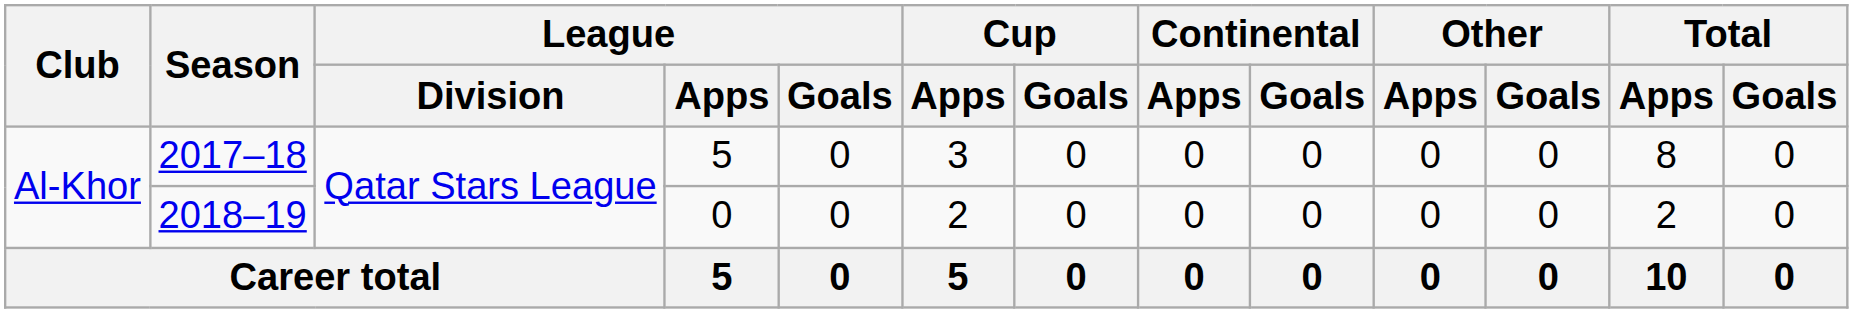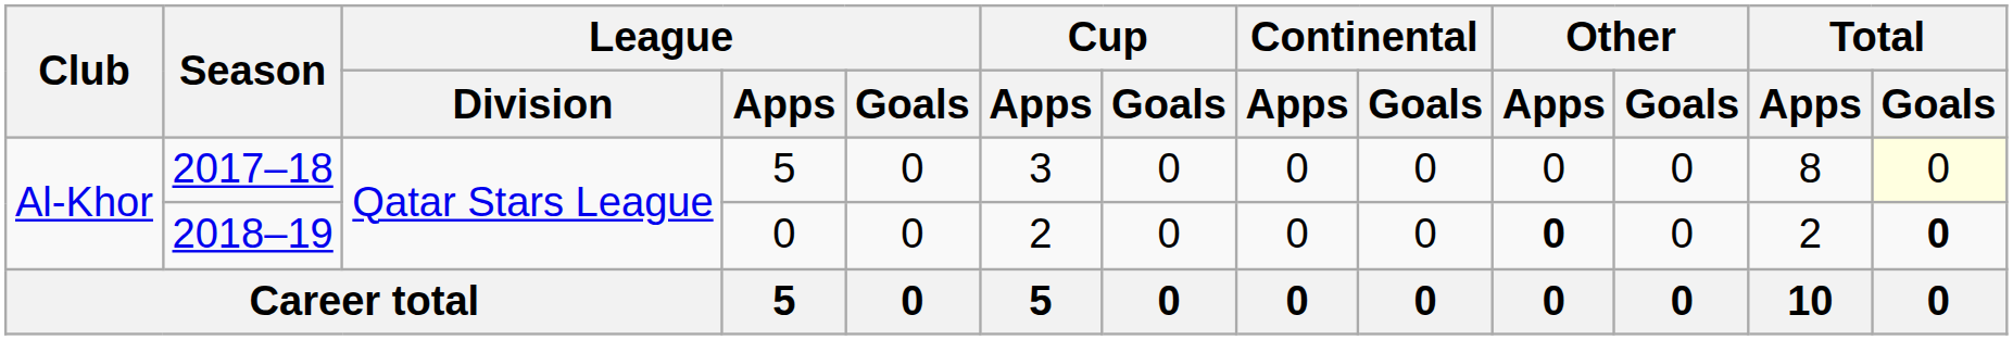2017–18 | Total / Goals: no background -> lightyellow background
2018–19 | Other / Apps: normal -> bold
2018–19 | Total / Goals: normal -> bold
